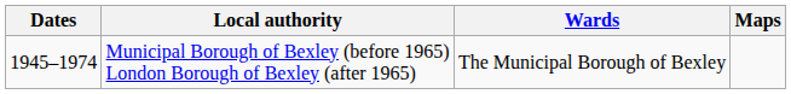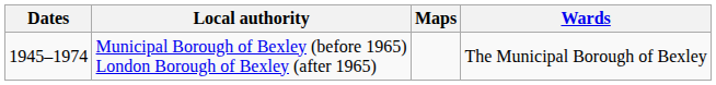columns swapped: Maps <-> Wards
